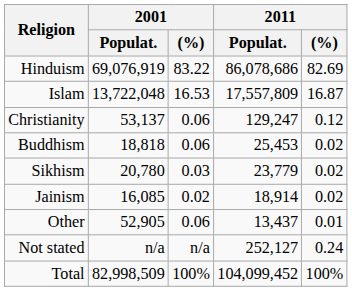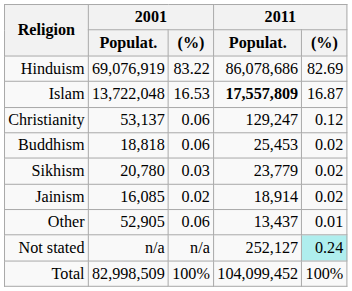Islam | 2011 / Populat.: normal -> bold
Not stated | 2011 / (%): no background -> paleturquoise background
